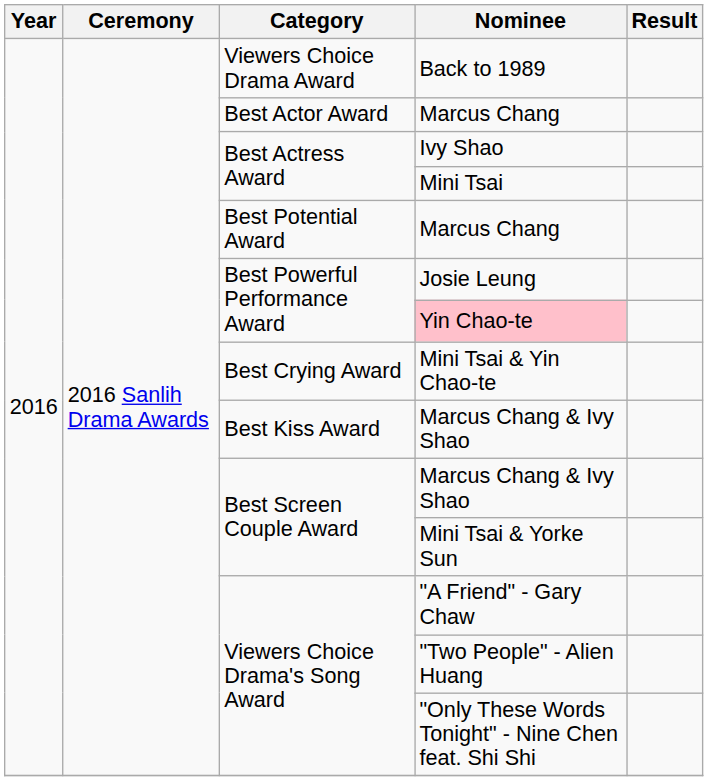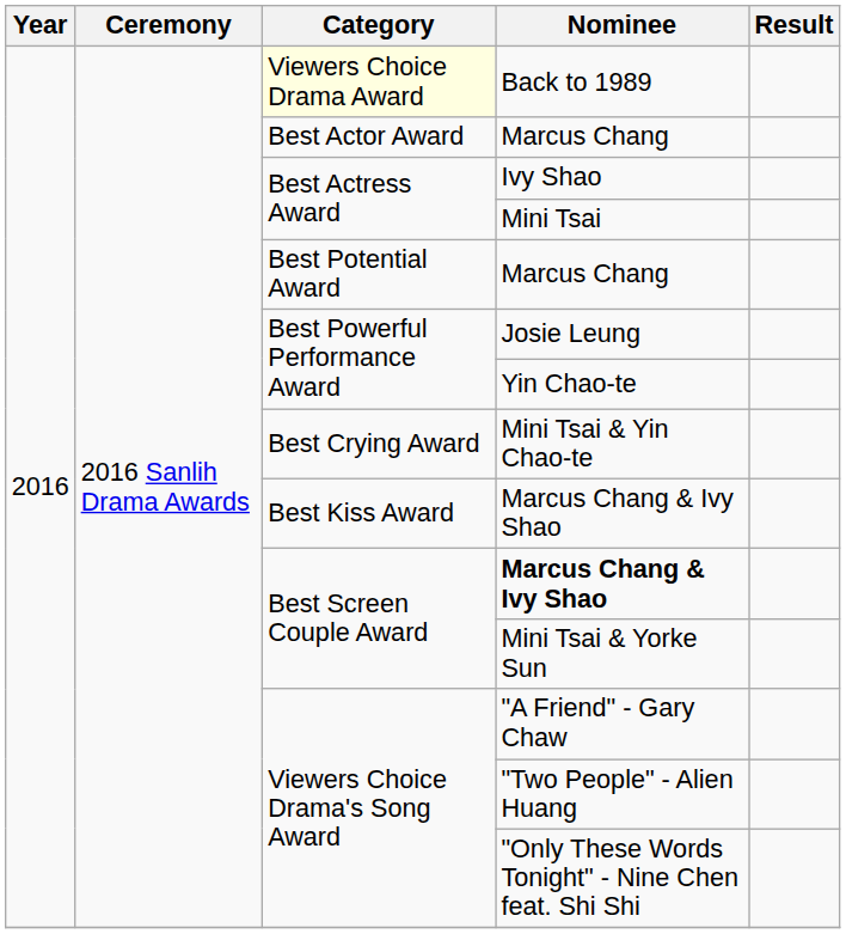Back to 1989 | Category: no background -> lightyellow background
Yin Chao-te | Nominee: pink background -> no background
Best Screen Couple Award / Marcus Chang & Ivy Shao | Nominee: normal -> bold
